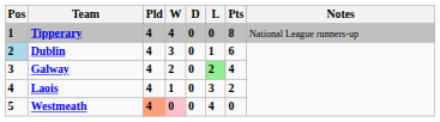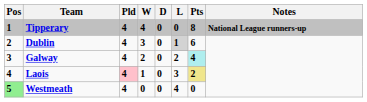Tipperary | Notes: normal -> bold
Dublin | Pos: lightblue background -> no background
Dublin | L: no background -> lightgrey background
Galway | L: lightgreen background -> no background
Galway | Pts: no background -> paleturquoise background
Laois | Pld: no background -> pink background
Laois | Pts: no background -> khaki background
Westmeath | Pos: no background -> lightgreen background
Westmeath | Pld: lightsalmon background -> no background
Westmeath | W: pink background -> no background
